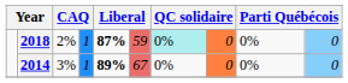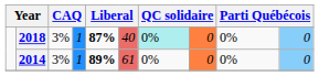2018 | column 3: 2% -> 3%
2018 | column 6: 59 -> 40
2014 | column 6: 67 -> 61
